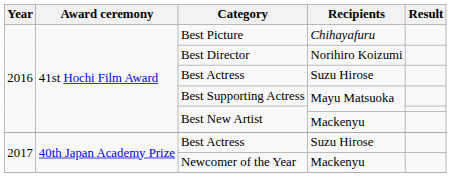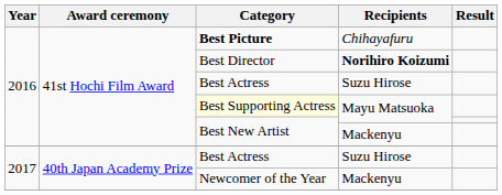Best Picture | Category: normal -> bold
Best Director | Recipients: normal -> bold
Best Supporting Actress | Category: no background -> lightyellow background
